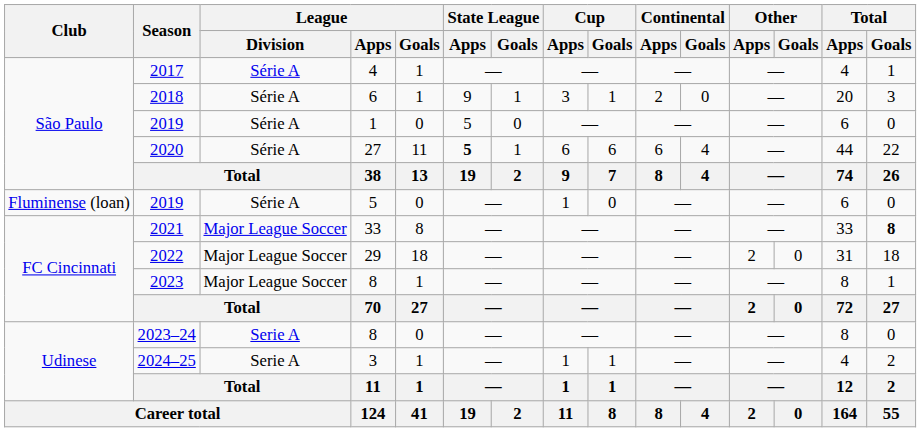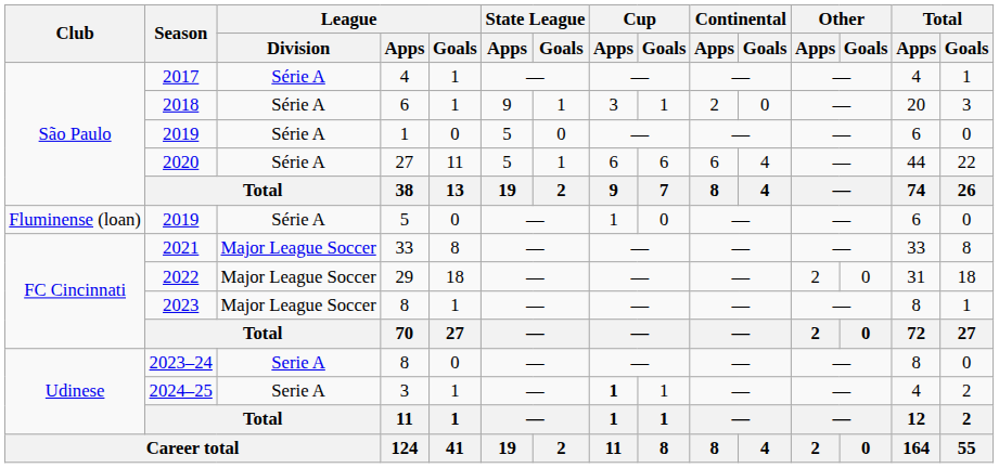2020 | State League / Apps: bold -> normal
2021 | Total / Goals: bold -> normal
2024–25 | Cup / Apps: normal -> bold
